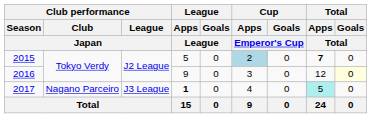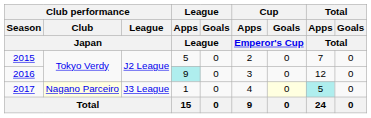2015 | Cup / Apps / Emperor's Cup: lightblue background -> no background
2015 | Total / Apps / Total: bold -> normal
2016 | League / Apps / League: no background -> paleturquoise background
2016 | Total / Goals / Total: lightyellow background -> no background
2017 | Club performance / Club / Japan: no background -> lightyellow background
2017 | League / Apps / League: bold -> normal
2017 | Cup / Goals / Emperor's Cup: no background -> lightyellow background
